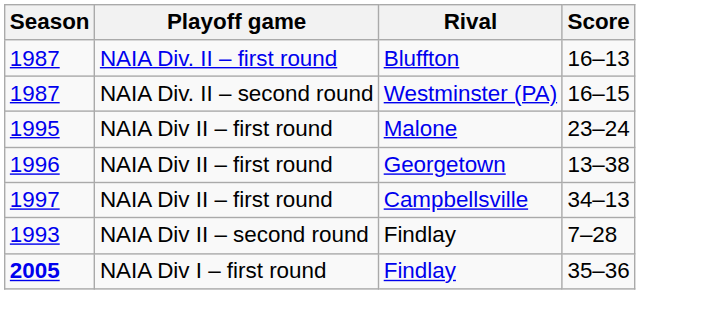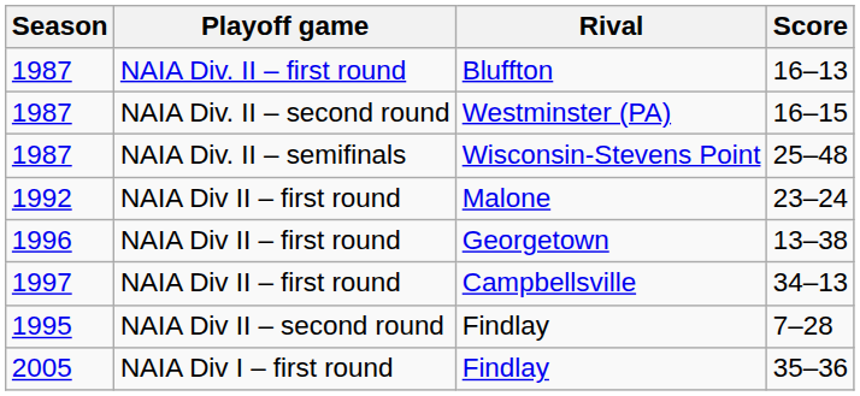+ row: 1987 | NAIA Div. II – semifinals | Wisconsin-Stevens Point | 25–48
23–24 | Season: 1995 -> 1992
7–28 | Season: 1993 -> 1995
35–36 | Season: bold -> normal
